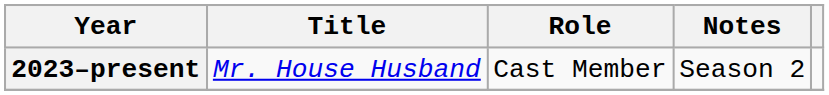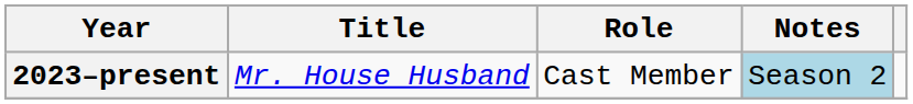2023–present | Notes: no background -> lightblue background
